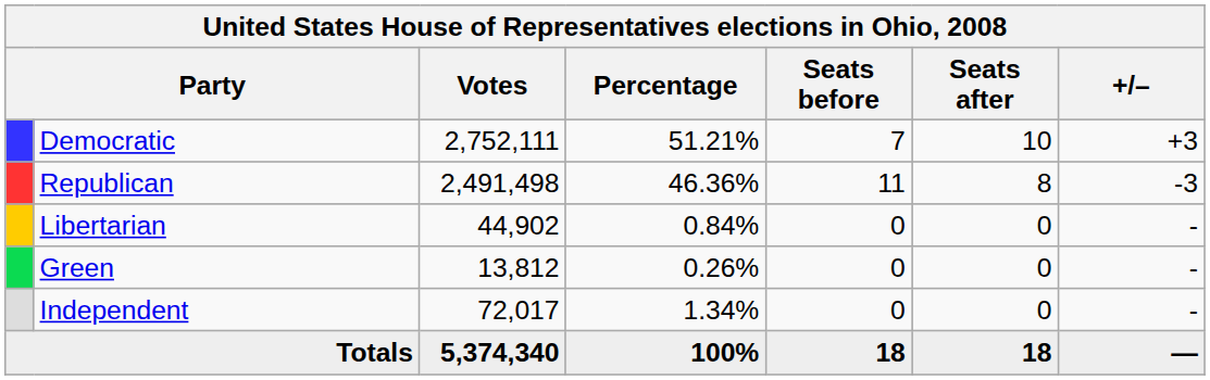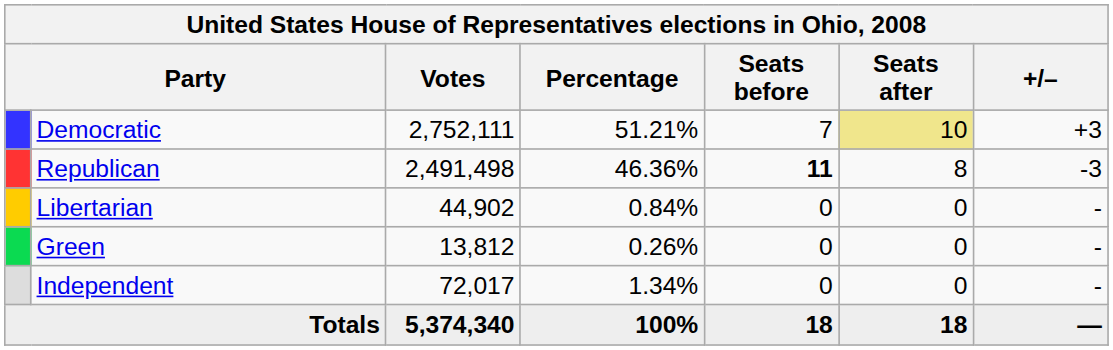Democratic | Seats after: no background -> khaki background
Republican | Seats before: normal -> bold
